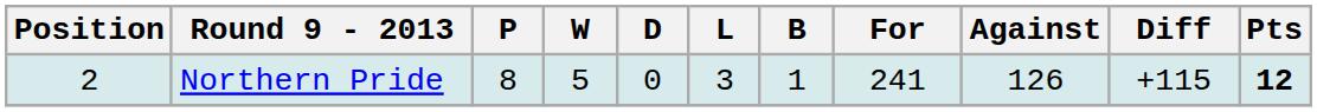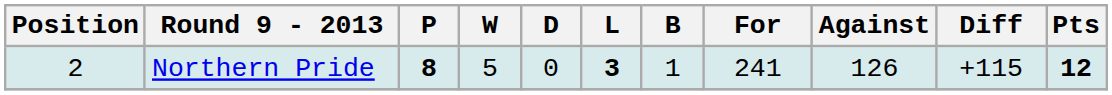Northern Pride | P: normal -> bold
Northern Pride | L: normal -> bold
